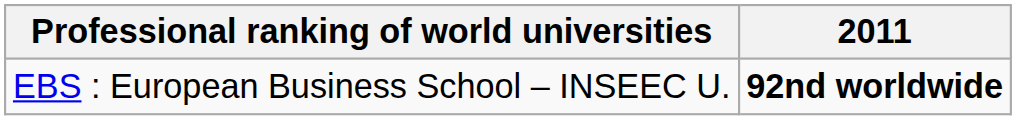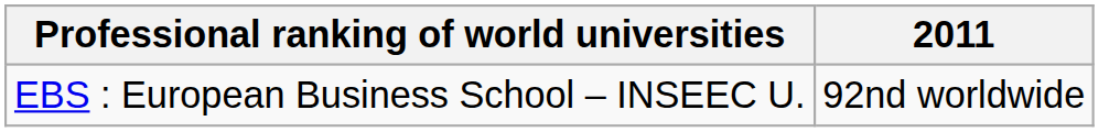EBS : European Business School – INSEEC U. | 2011: bold -> normal
